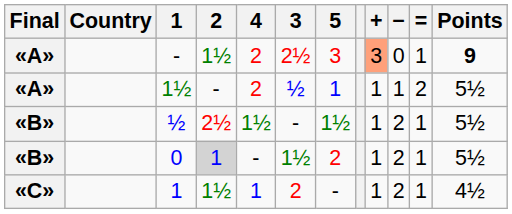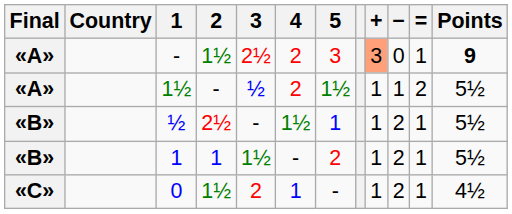columns swapped: 3 <-> 4
row 3 | 5: 1 -> 1½
row 4 | 5: 1½ -> 1
row 5 | 1: 0 -> 1
row 5 | 2: lightgrey background -> no background
row 6 | 1: 1 -> 0
